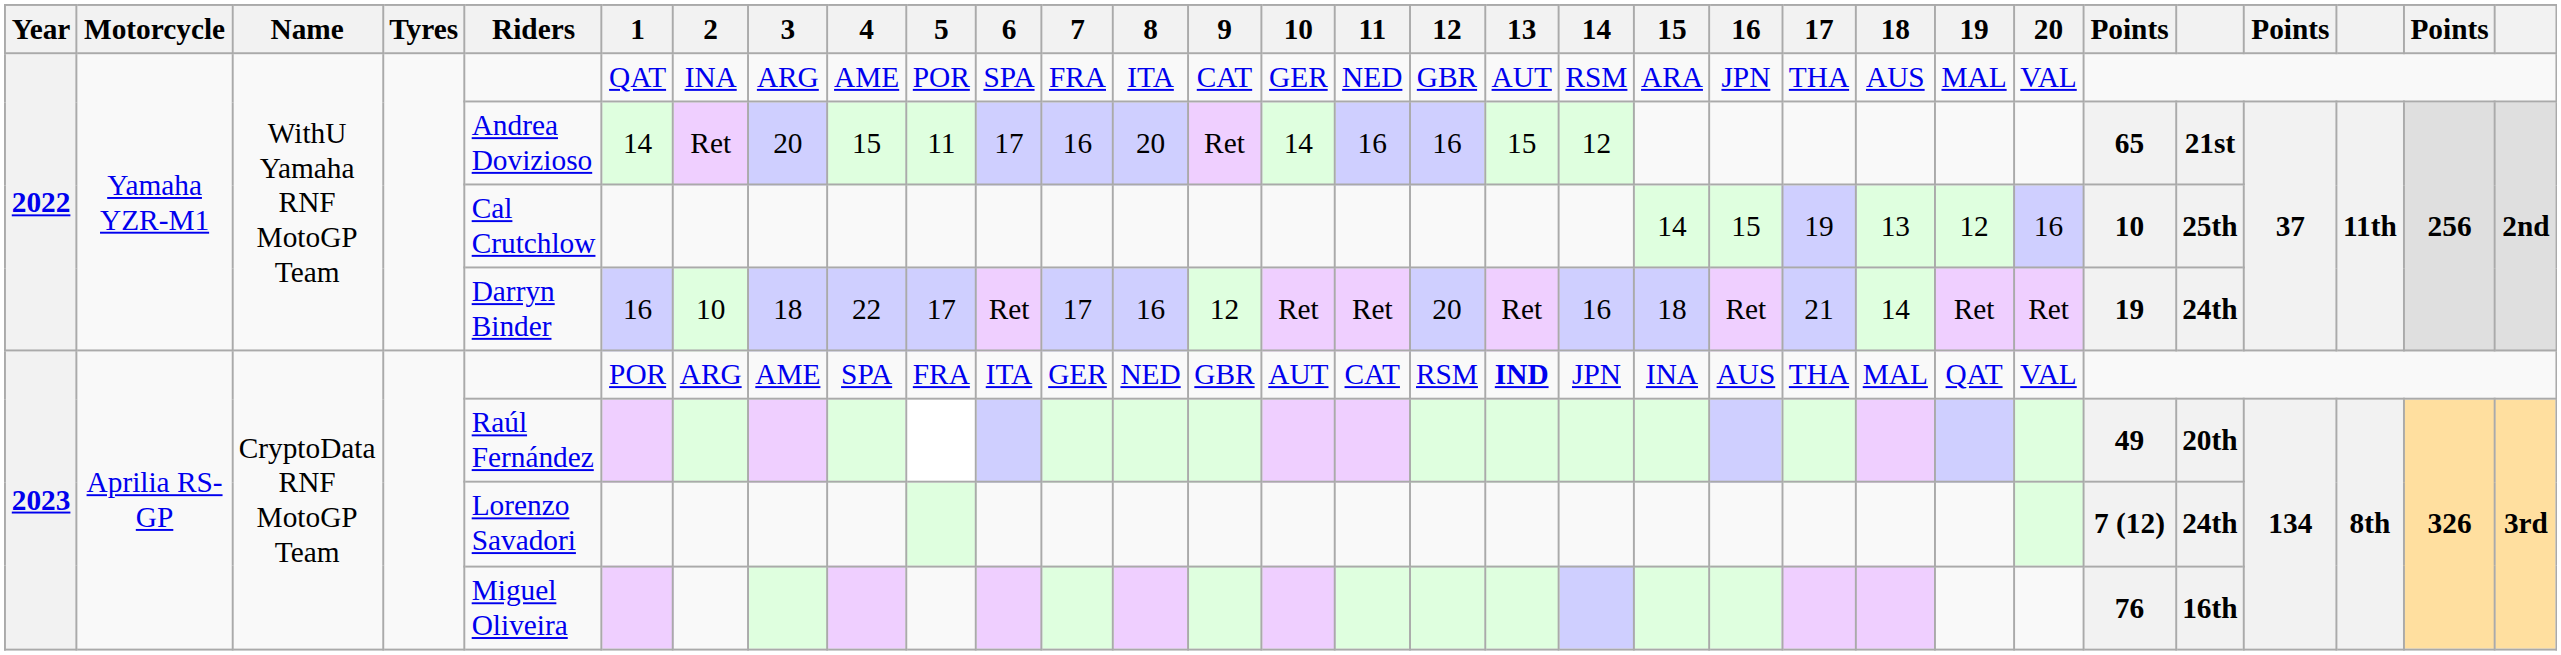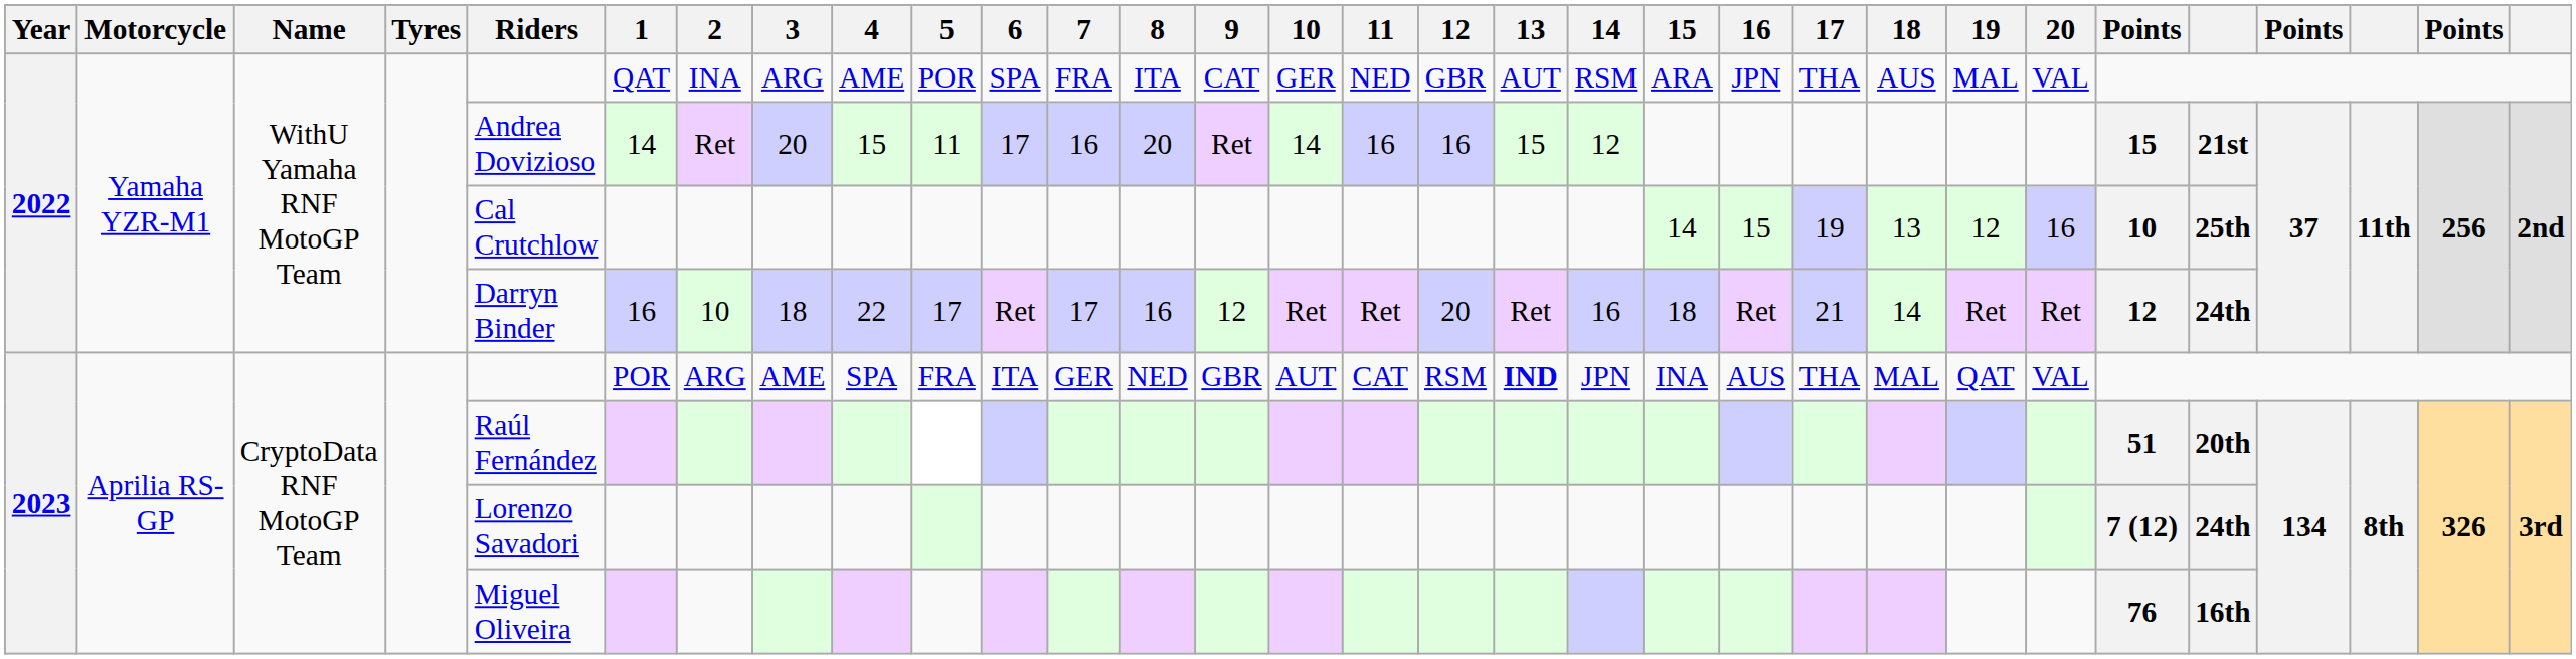row 3 | column 26: 65 -> 15
row 5 | column 26: 19 -> 12
row 7 | column 26: 49 -> 51
